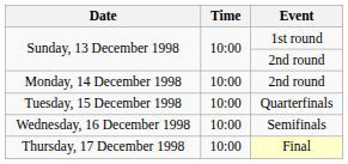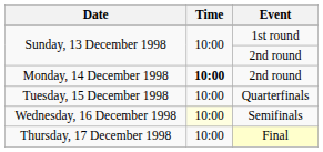Monday, 14 December 1998 | Time: normal -> bold
Wednesday, 16 December 1998 | Time: no background -> lightyellow background
